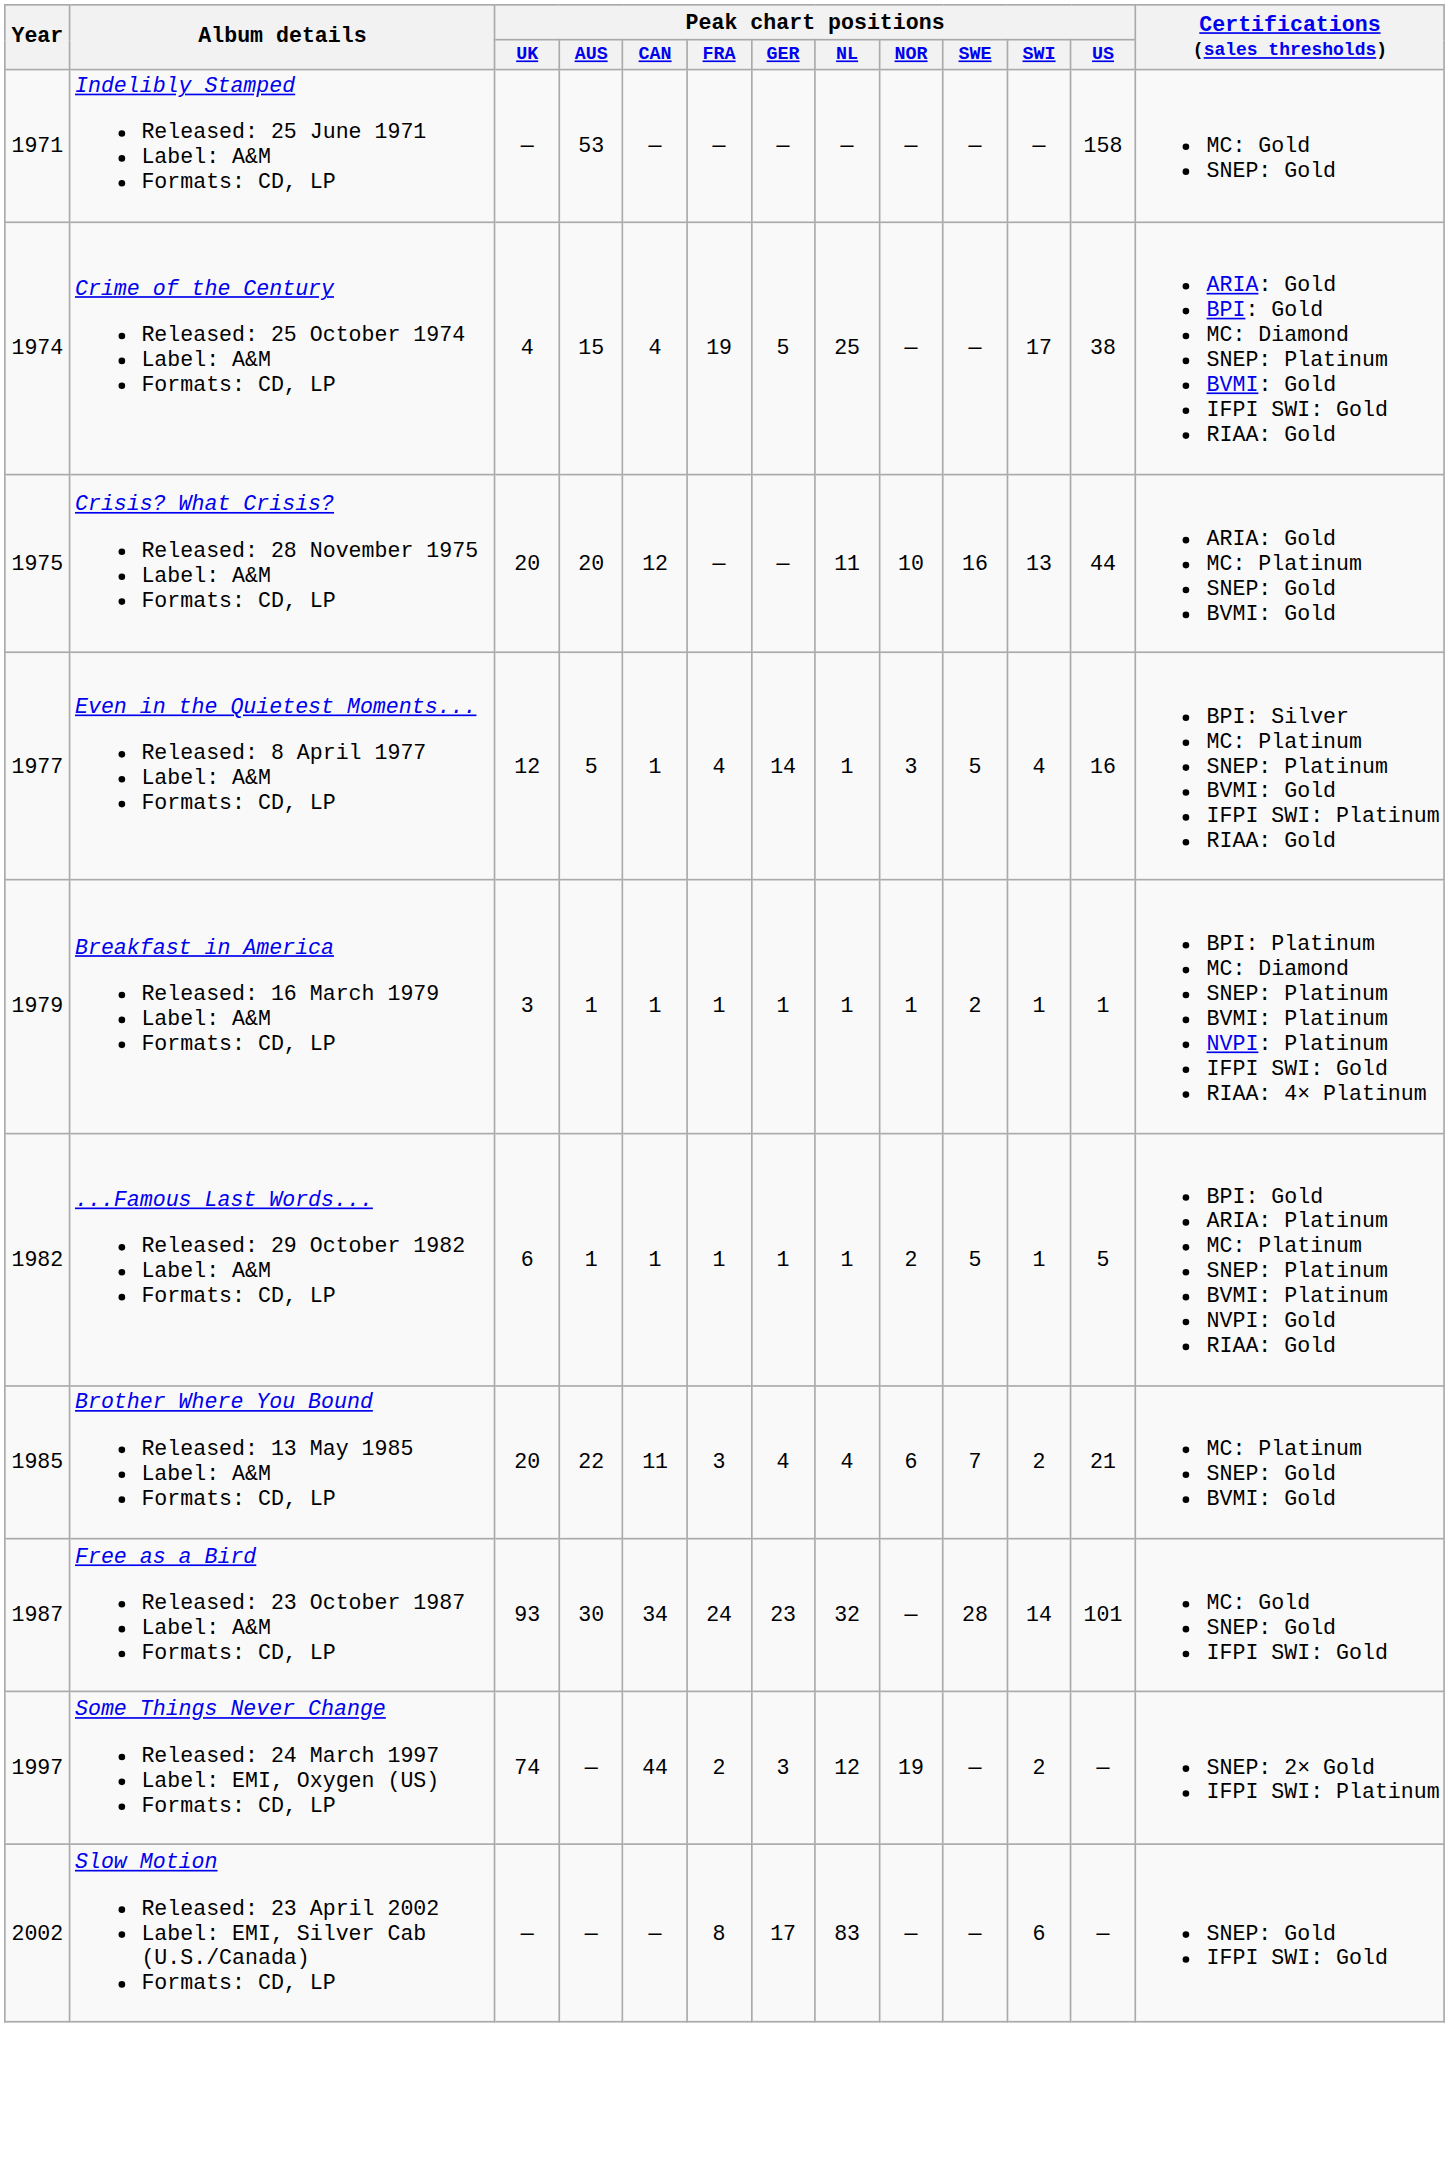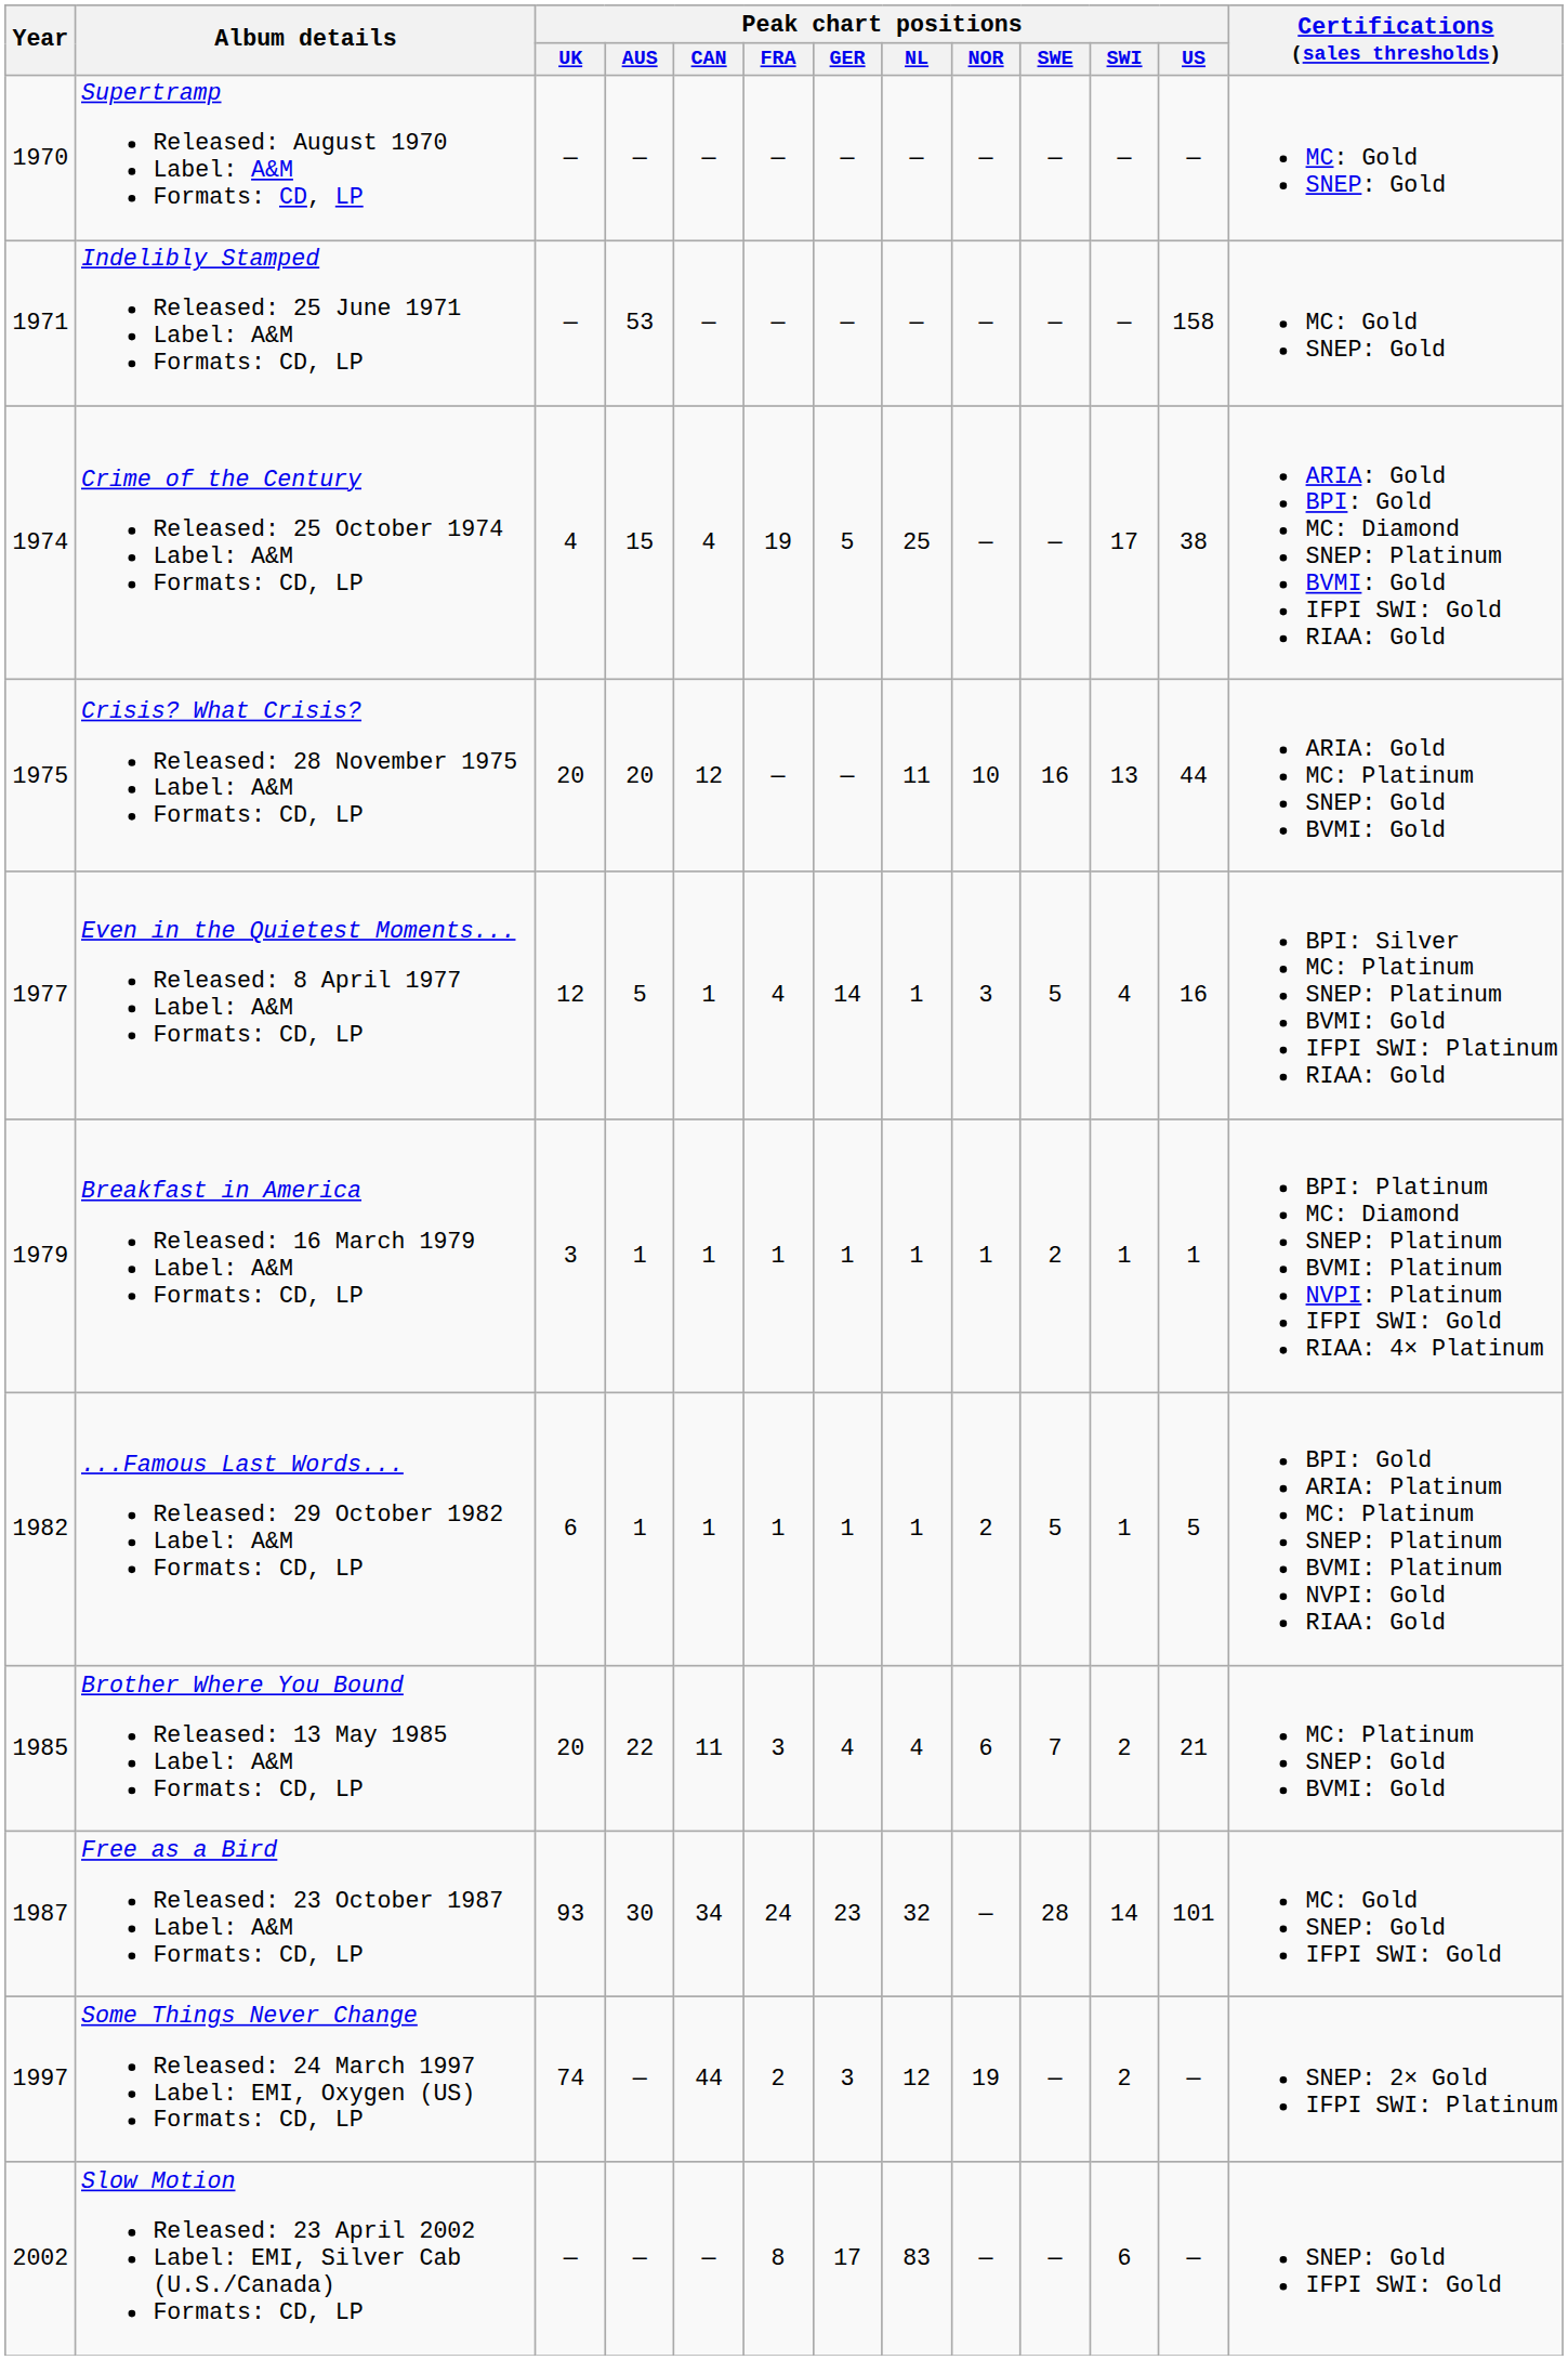+ row: 1970 | Supertramp Released: August 1970 Label: A&M Formats: CD, LP | — | — | — | — | — | — | — | — | — | — | MC: Gold SNEP: Gold
